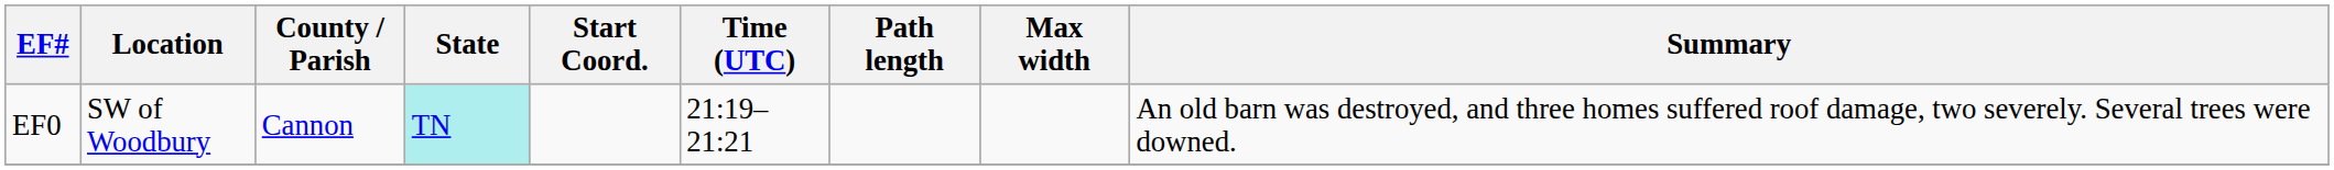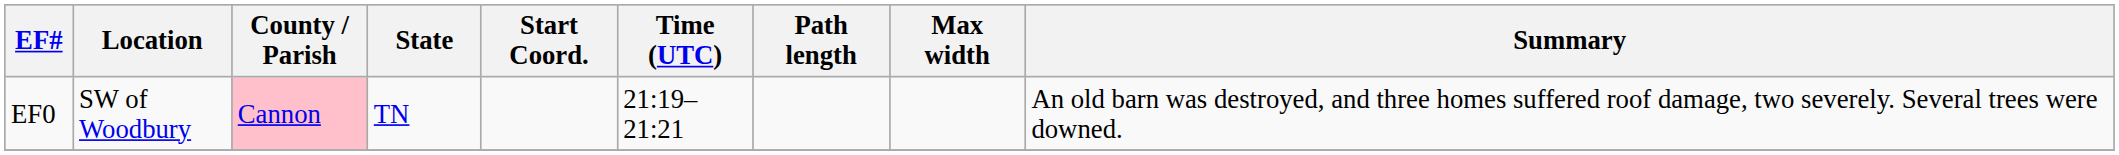EF0 | County / Parish: no background -> pink background
EF0 | State: paleturquoise background -> no background
